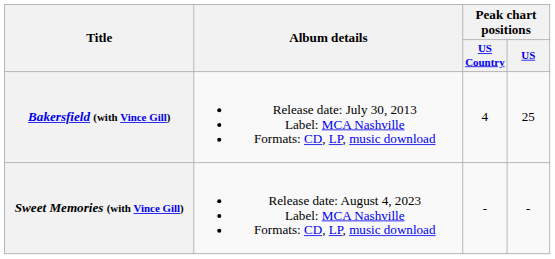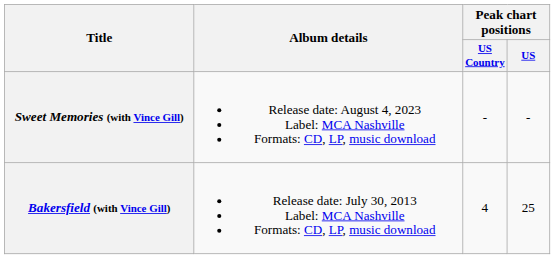rows swapped: Bakersfield (with Vince Gill) <-> Sweet Memories (with Vince Gill)
